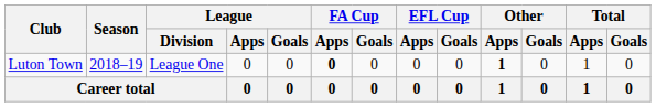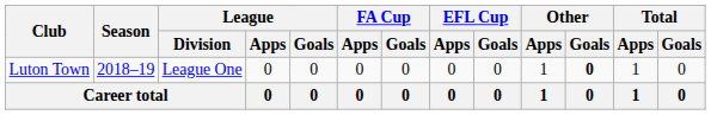Luton Town | FA Cup / Apps: bold -> normal
Luton Town | Other / Apps: bold -> normal
Luton Town | Other / Goals: normal -> bold
